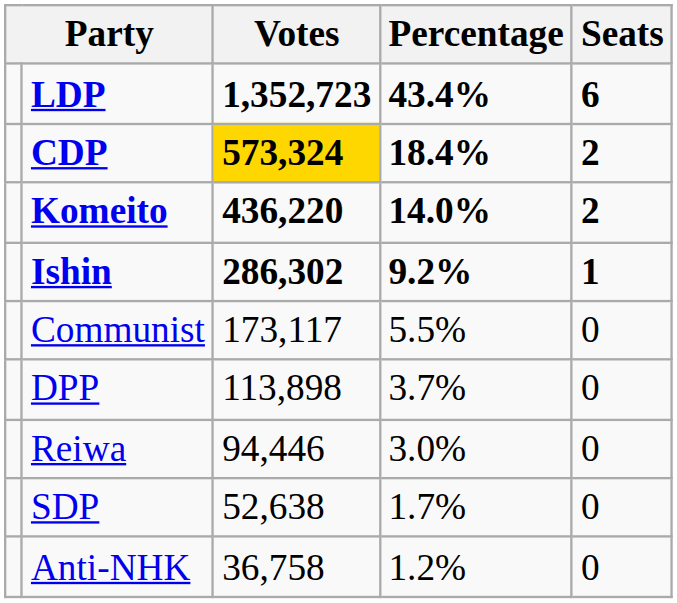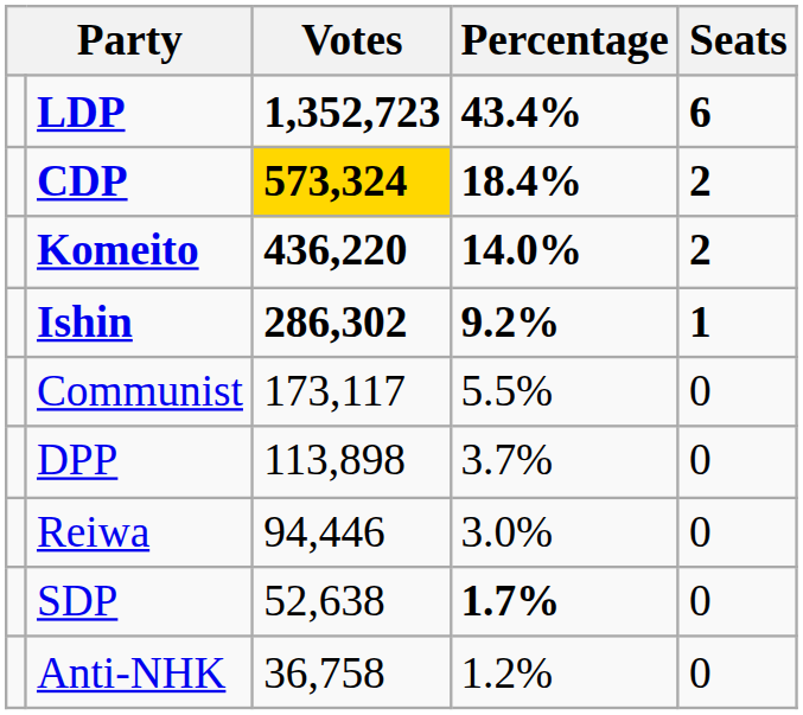SDP | Percentage: normal -> bold
